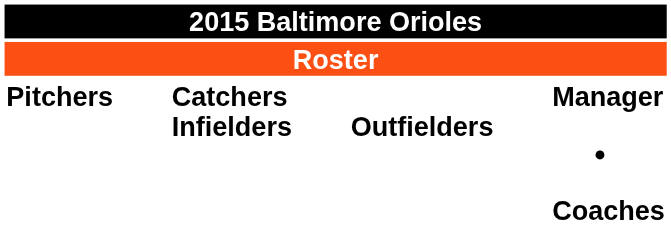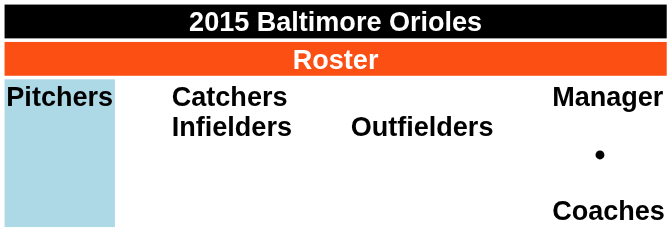Pitchers | column 1: no background -> lightblue background
